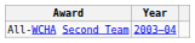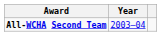row 2 | Award: normal -> bold
